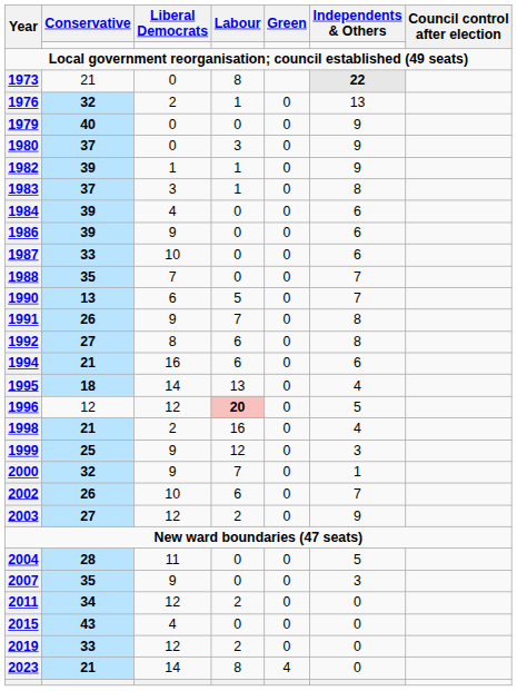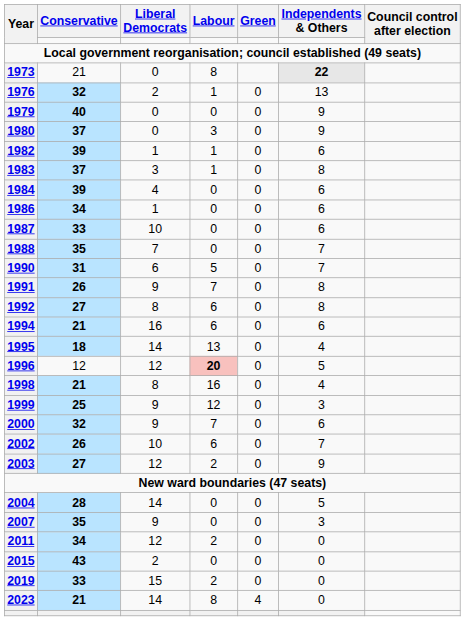1982 | Independents & Others: 9 -> 6
1986 | Conservative: 39 -> 34
1986 | Liberal Democrats: 9 -> 1
1990 | Conservative: 13 -> 31
1998 | Liberal Democrats: 2 -> 8
2000 | Independents & Others: 1 -> 6
2004 | Liberal Democrats: 11 -> 14
2015 | Liberal Democrats: 4 -> 2
2019 | Liberal Democrats: 12 -> 15
